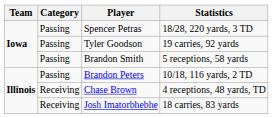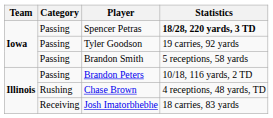Spencer Petras | Statistics: normal -> bold
Chase Brown | Category: Receiving -> Rushing
